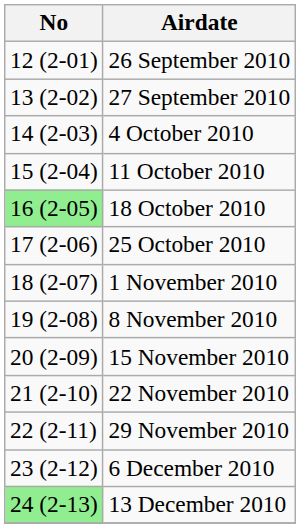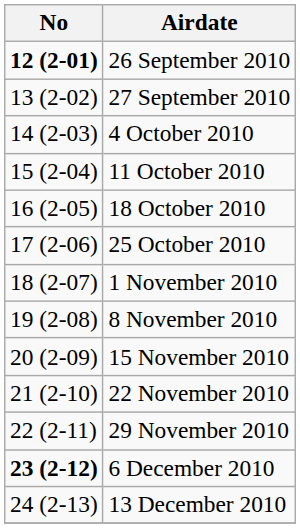26 September 2010 | No: normal -> bold
18 October 2010 | No: lightgreen background -> no background
6 December 2010 | No: normal -> bold
13 December 2010 | No: lightgreen background -> no background
